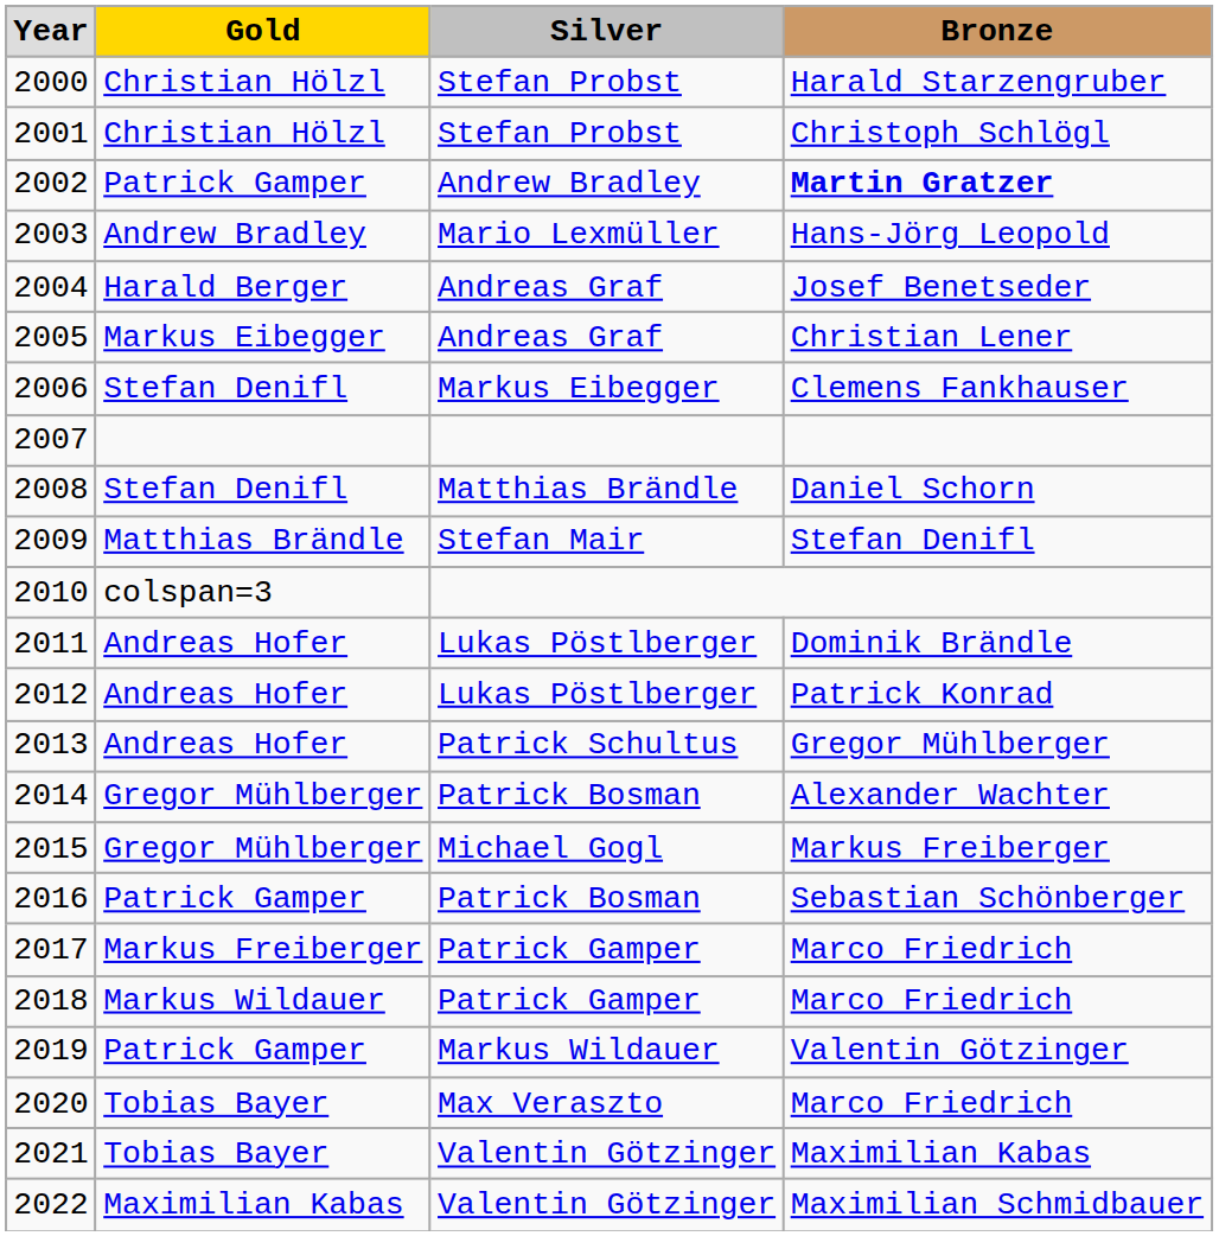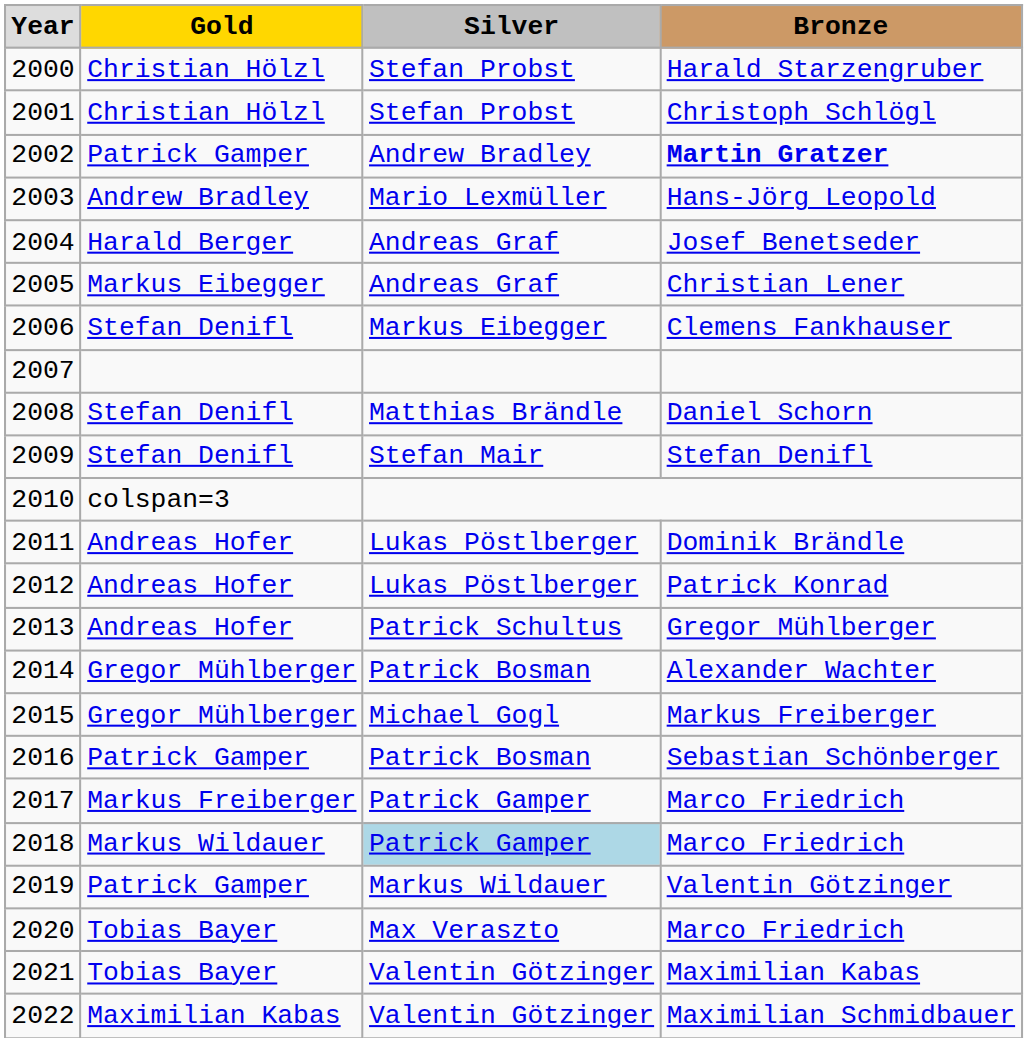2009 | column 2: Matthias Brändle -> Stefan Denifl
2018 | column 3: no background -> lightblue background
